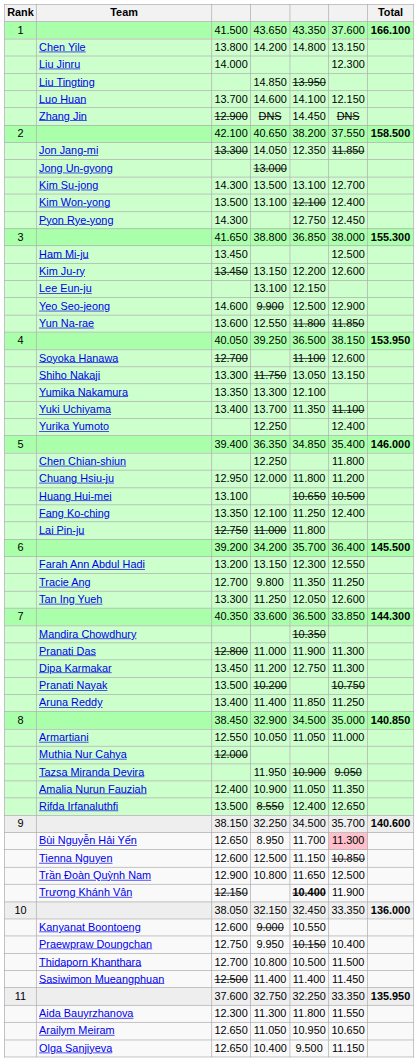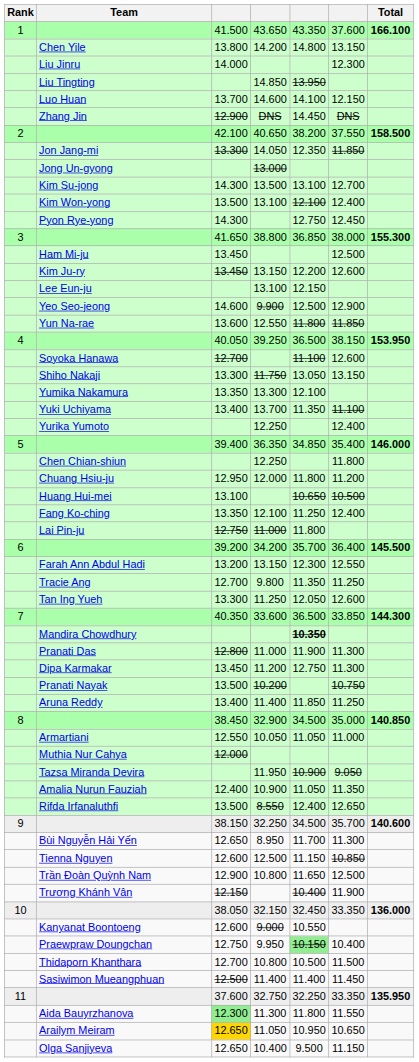Mandira Chowdhury | column 5: normal -> bold
Bùi Nguyễn Hải Yến | column 6: pink background -> no background
Trương Khánh Vân | column 5: bold -> normal
Praewpraw Doungchan | column 5: no background -> lightgreen background
Aida Bauyrzhanova | column 3: no background -> lightgreen background
Arailym Meiram | column 3: no background -> gold background
